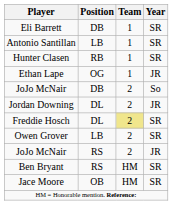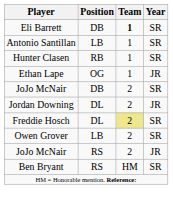Eli Barrett | Team: normal -> bold
JoJo McNair / DB | Year: So -> SR
- row: Jace Moore | OB | HM | SR
